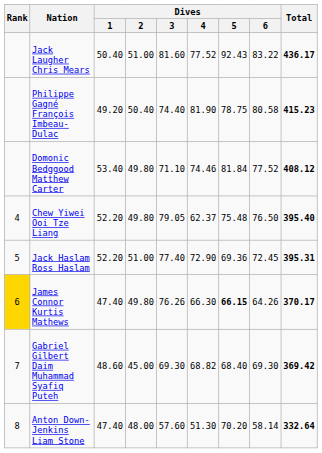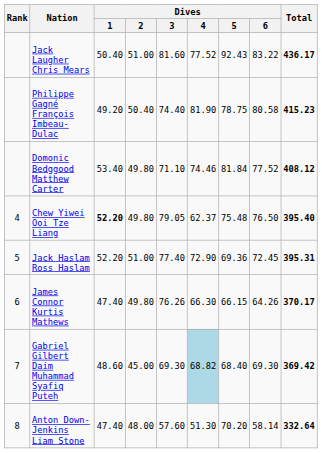Chew Yiwei Ooi Tze Liang | Dives / 1: normal -> bold
James Connor Kurtis Mathews | Rank: gold background -> no background
James Connor Kurtis Mathews | Dives / 5: bold -> normal
Gabriel Gilbert Daim Muhammad Syafiq Puteh | Dives / 4: no background -> lightblue background
